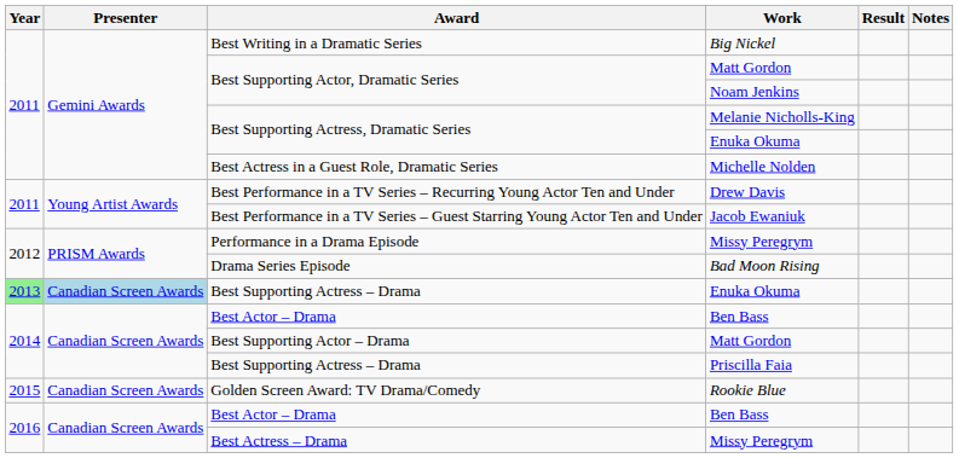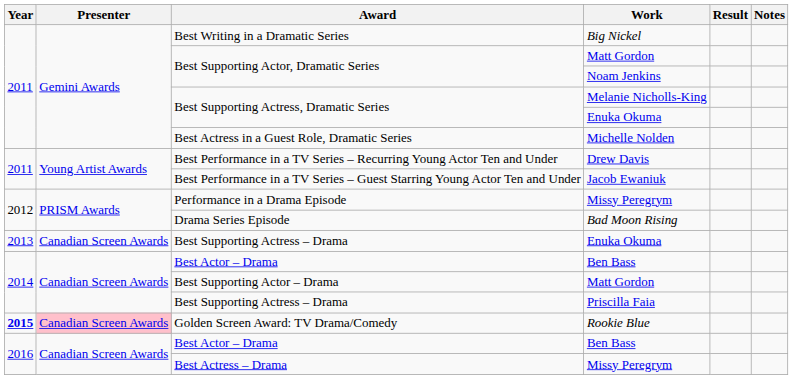Best Supporting Actress – Drama / Enuka Okuma | Year: lightgreen background -> no background
Best Supporting Actress – Drama / Enuka Okuma | Presenter: lightblue background -> no background
Golden Screen Award: TV Drama/Comedy | Year: normal -> bold
Golden Screen Award: TV Drama/Comedy | Presenter: no background -> pink background
